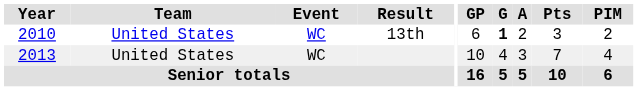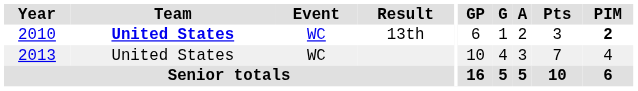13th | Team: normal -> bold
13th | G: bold -> normal
13th | PIM: normal -> bold
